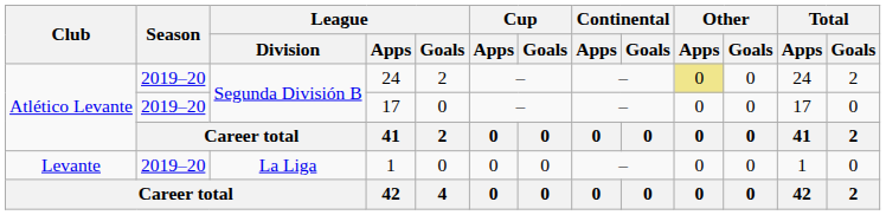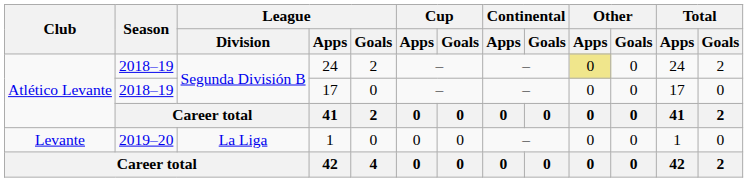row 3 | Season: 2019–20 -> 2018–19
row 4 | Season: 2019–20 -> 2018–19
